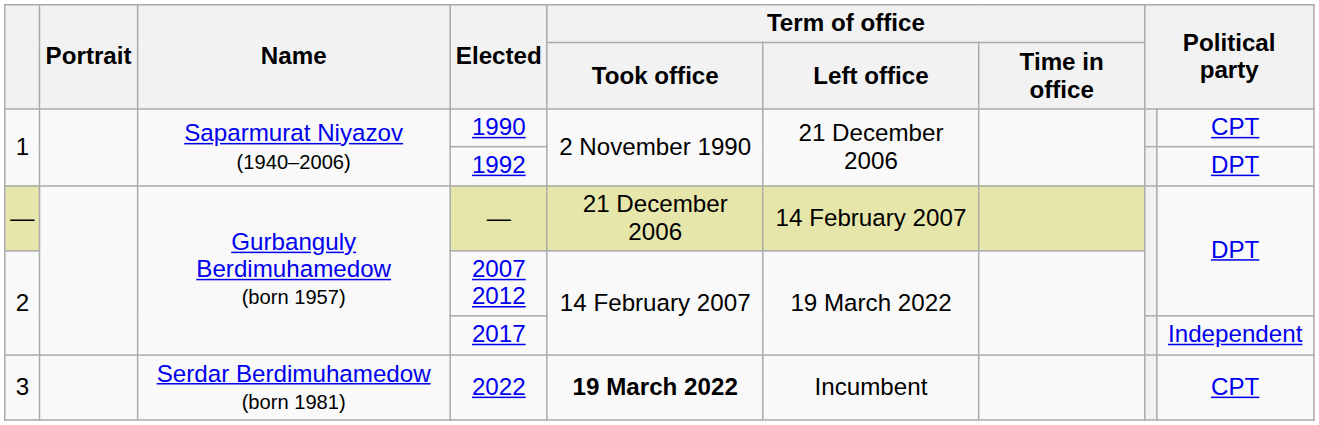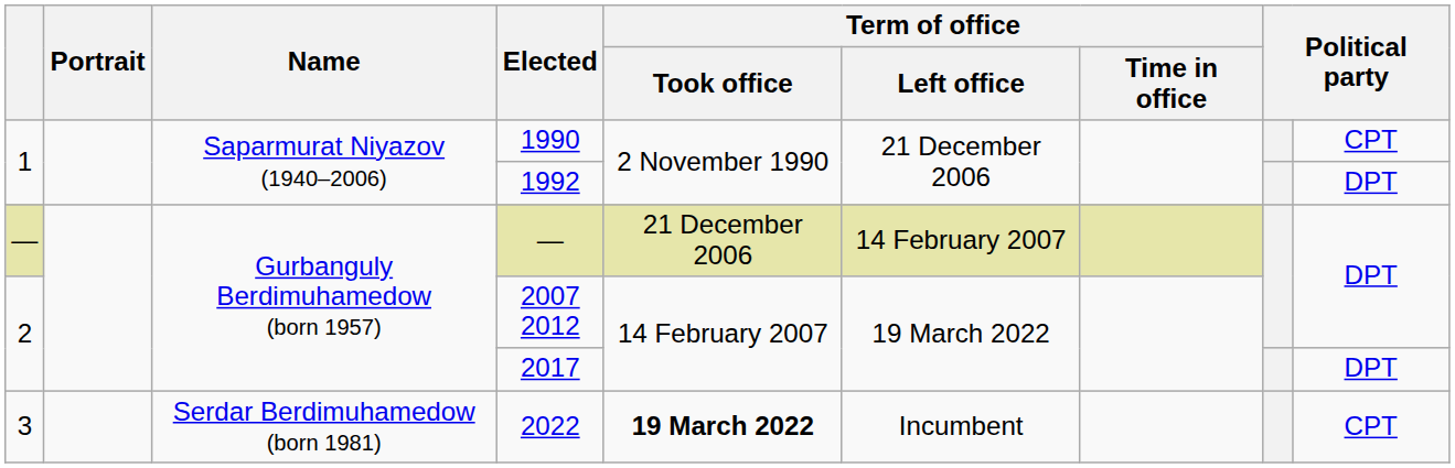2017 | column 9: Independent -> DPT
